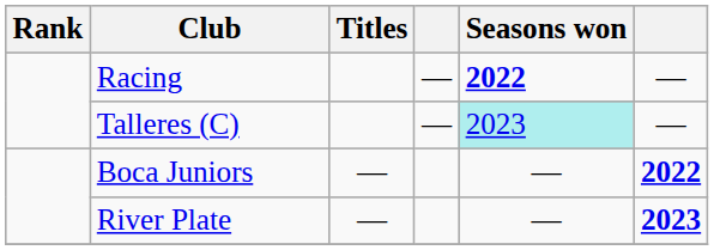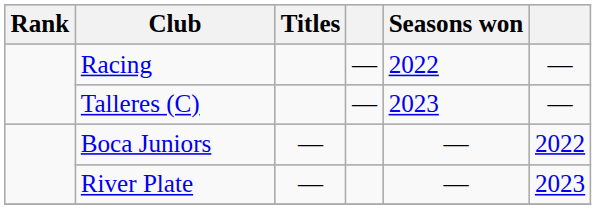Racing | Seasons won: bold -> normal
Talleres (C) | Seasons won: paleturquoise background -> no background
Boca Juniors | column 6: bold -> normal
River Plate | column 6: bold -> normal
